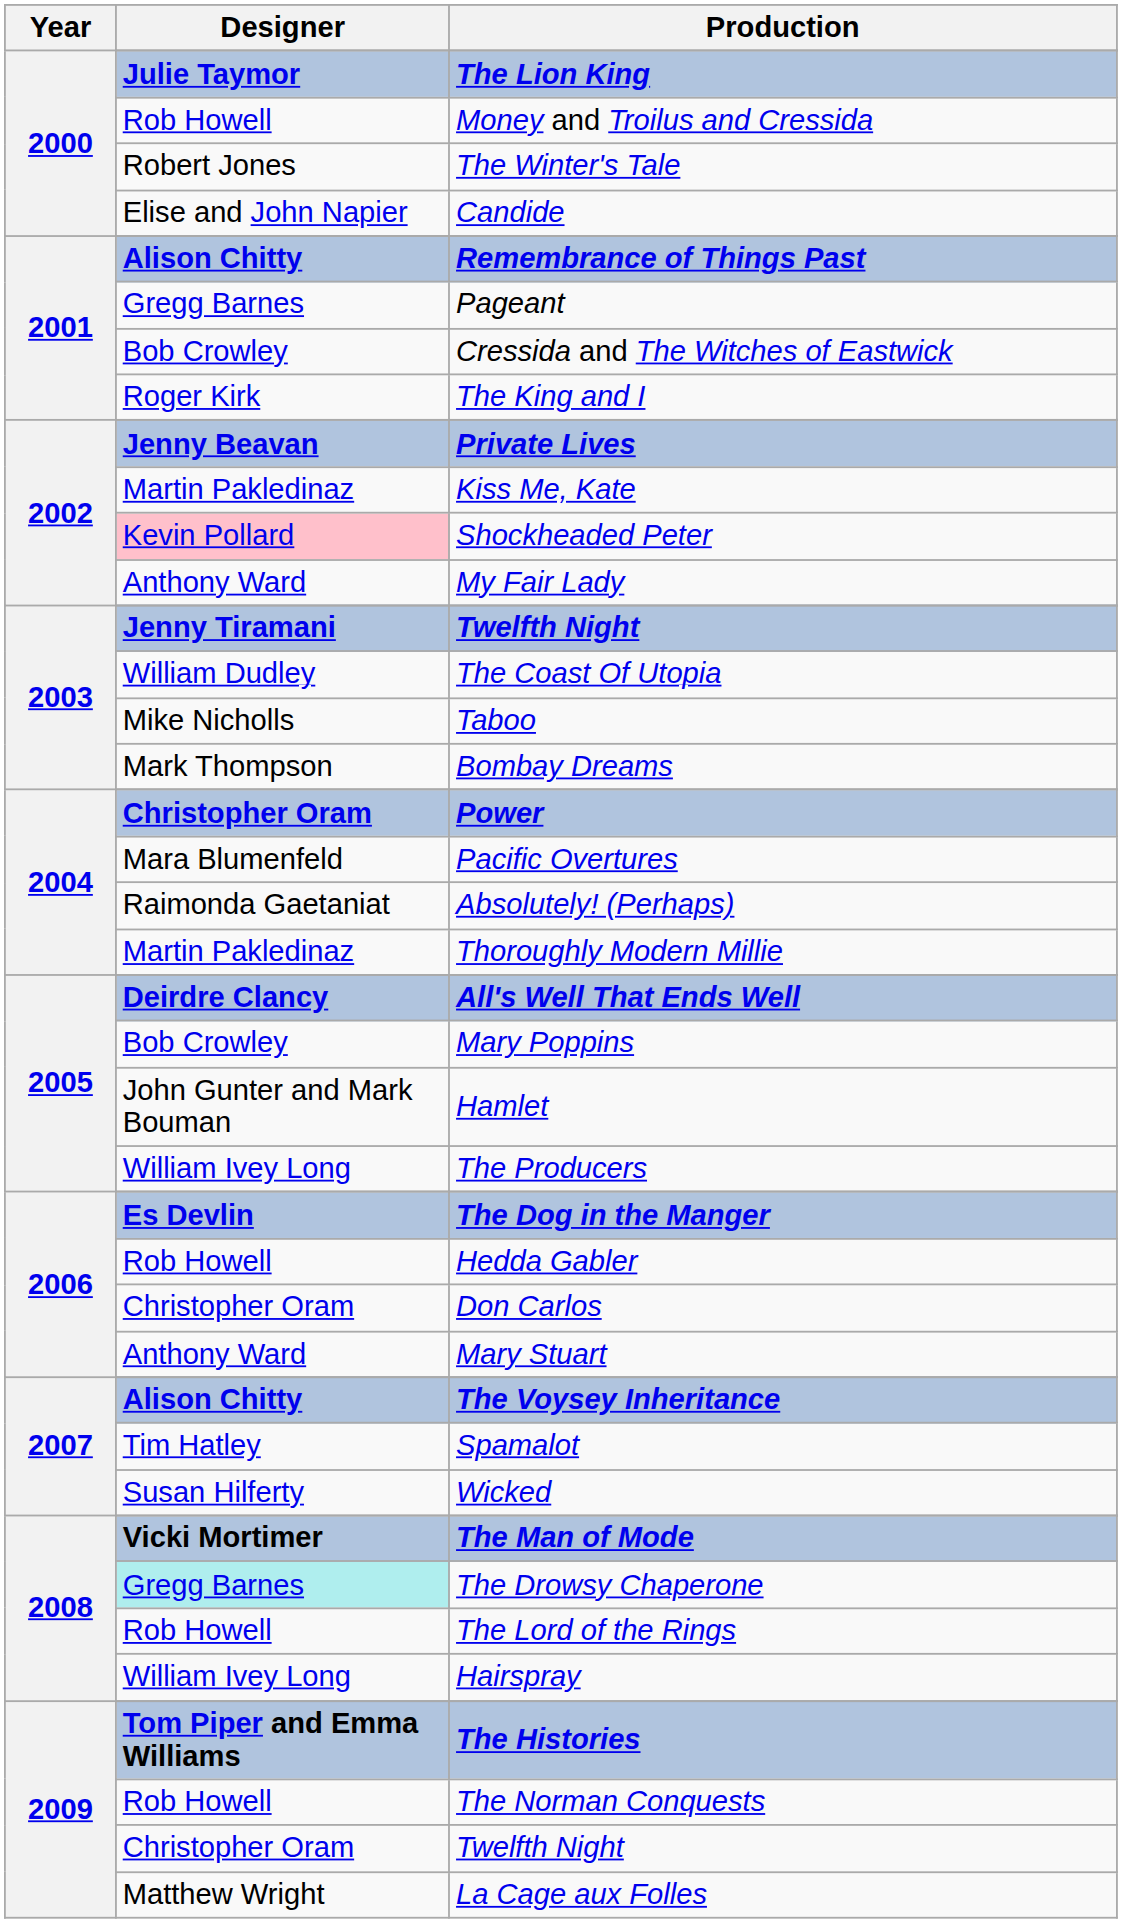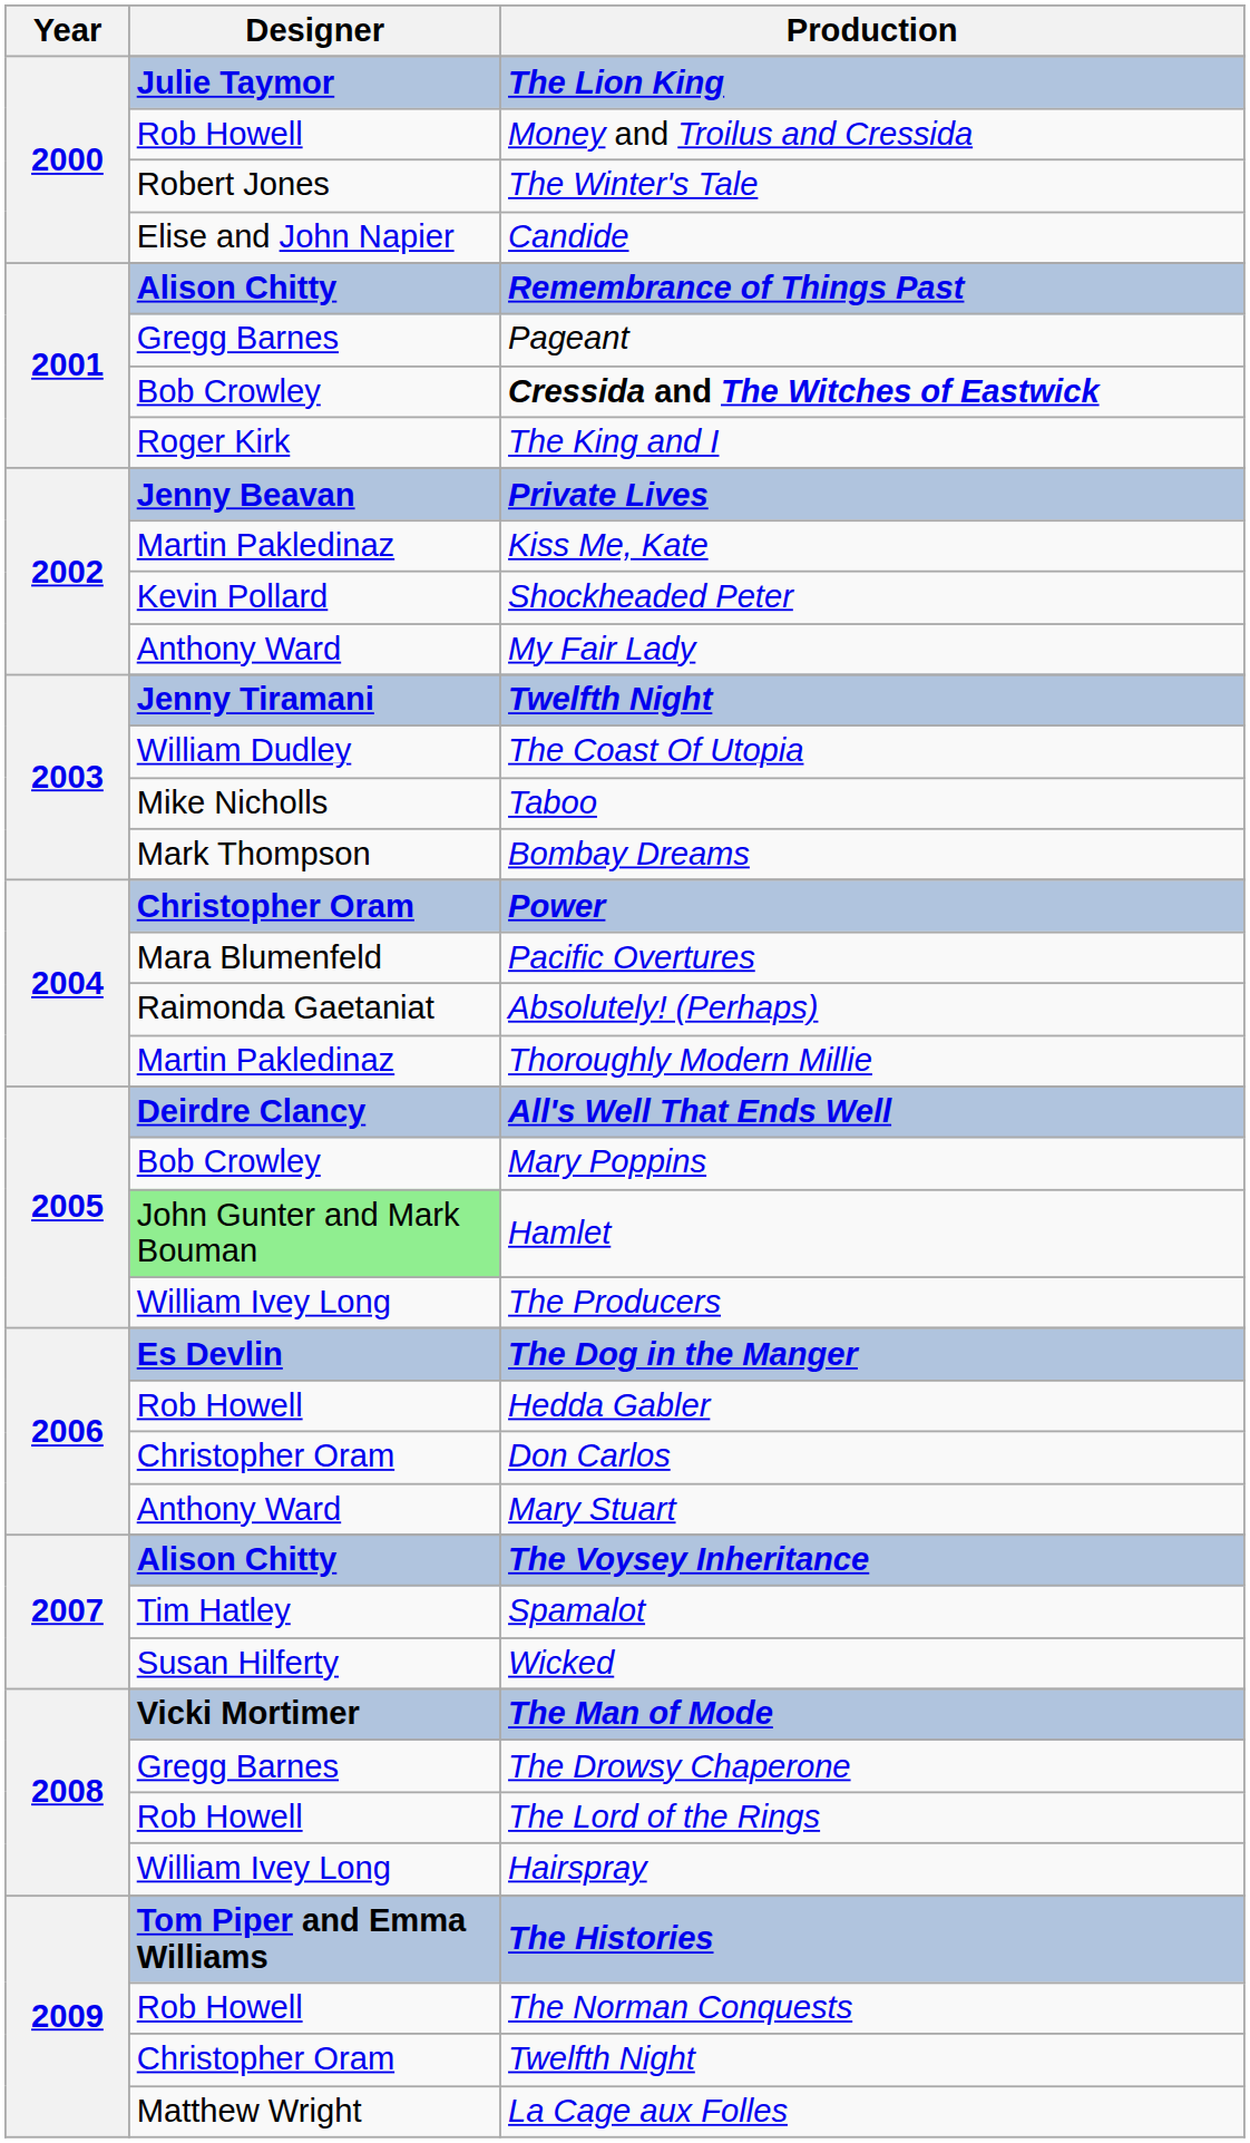Cressida and The Witches of Eastwick | Production: normal -> bold
Shockheaded Peter | Designer: pink background -> no background
Hamlet | Designer: no background -> lightgreen background
The Drowsy Chaperone | Designer: paleturquoise background -> no background
